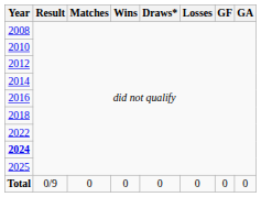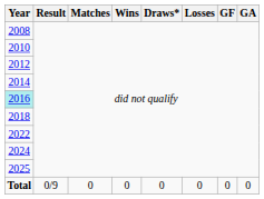2016 | Year: no background -> paleturquoise background
2024 | Year: bold -> normal
